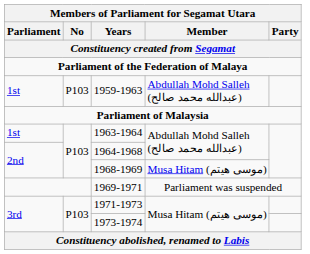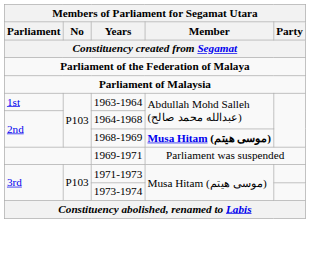- row: 1st | P103 | 1959-1963 | Abdullah Mohd Salleh (عبدالله محمد صالح)
1968-1969 | Member: normal -> bold
